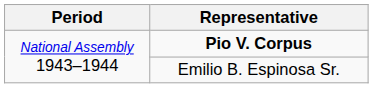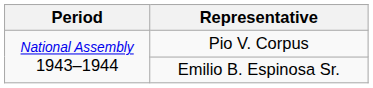Pio V. Corpus | Representative: bold -> normal
